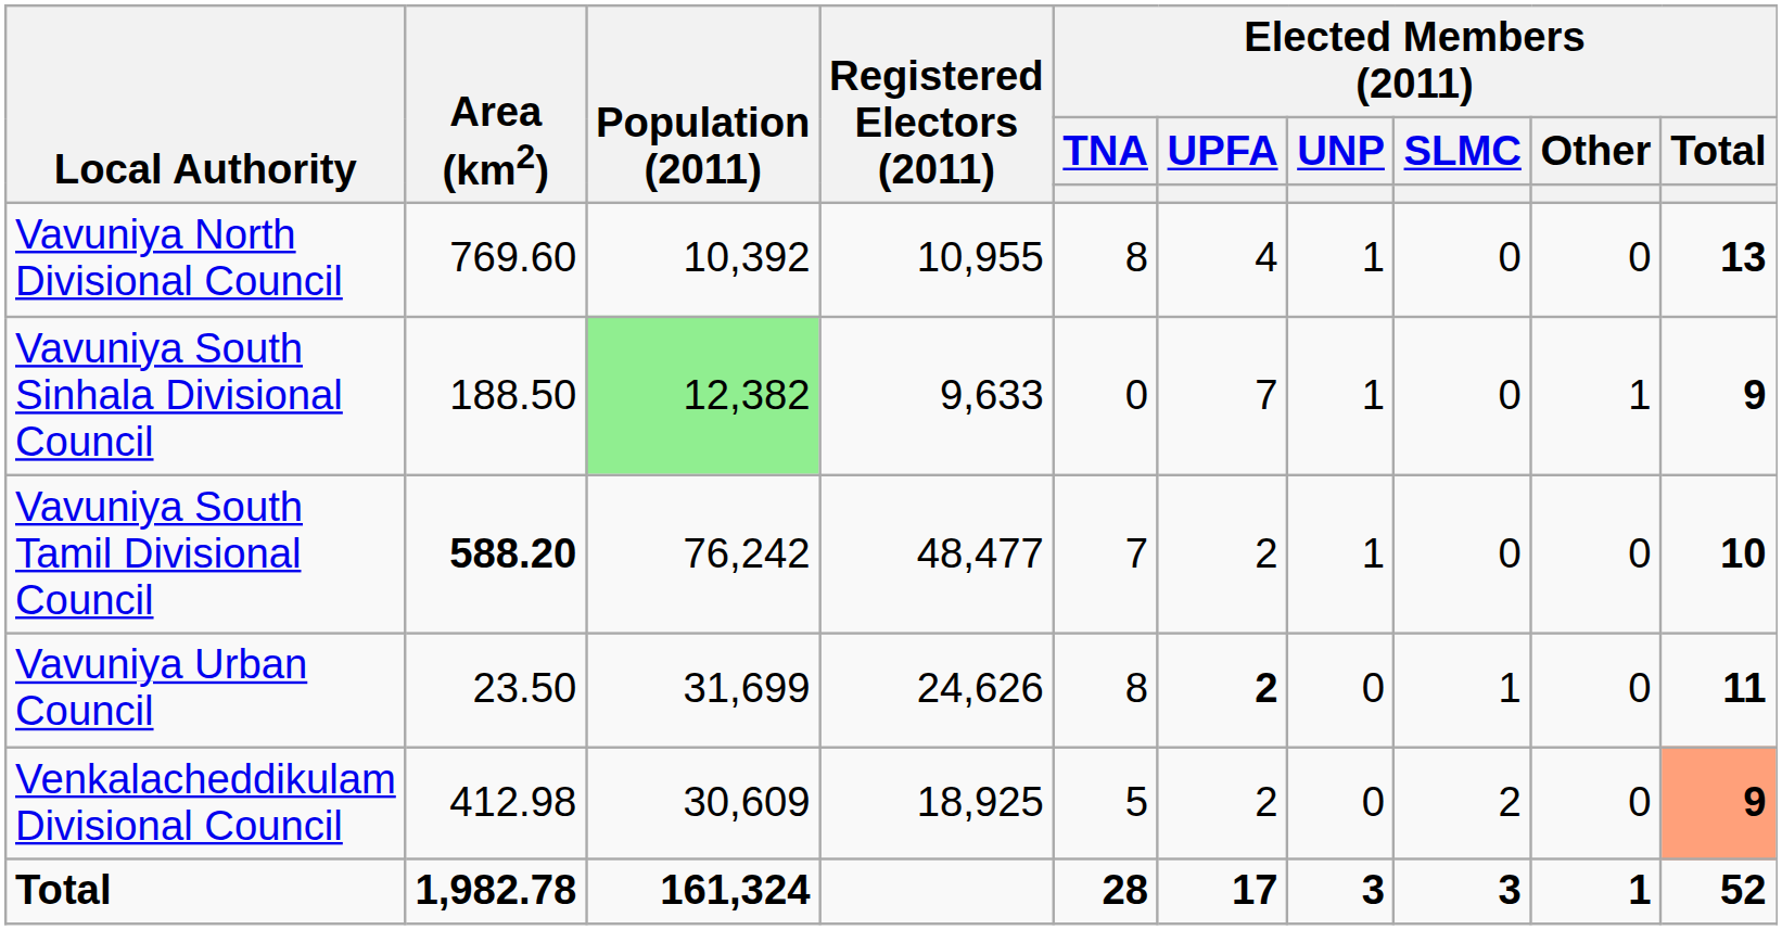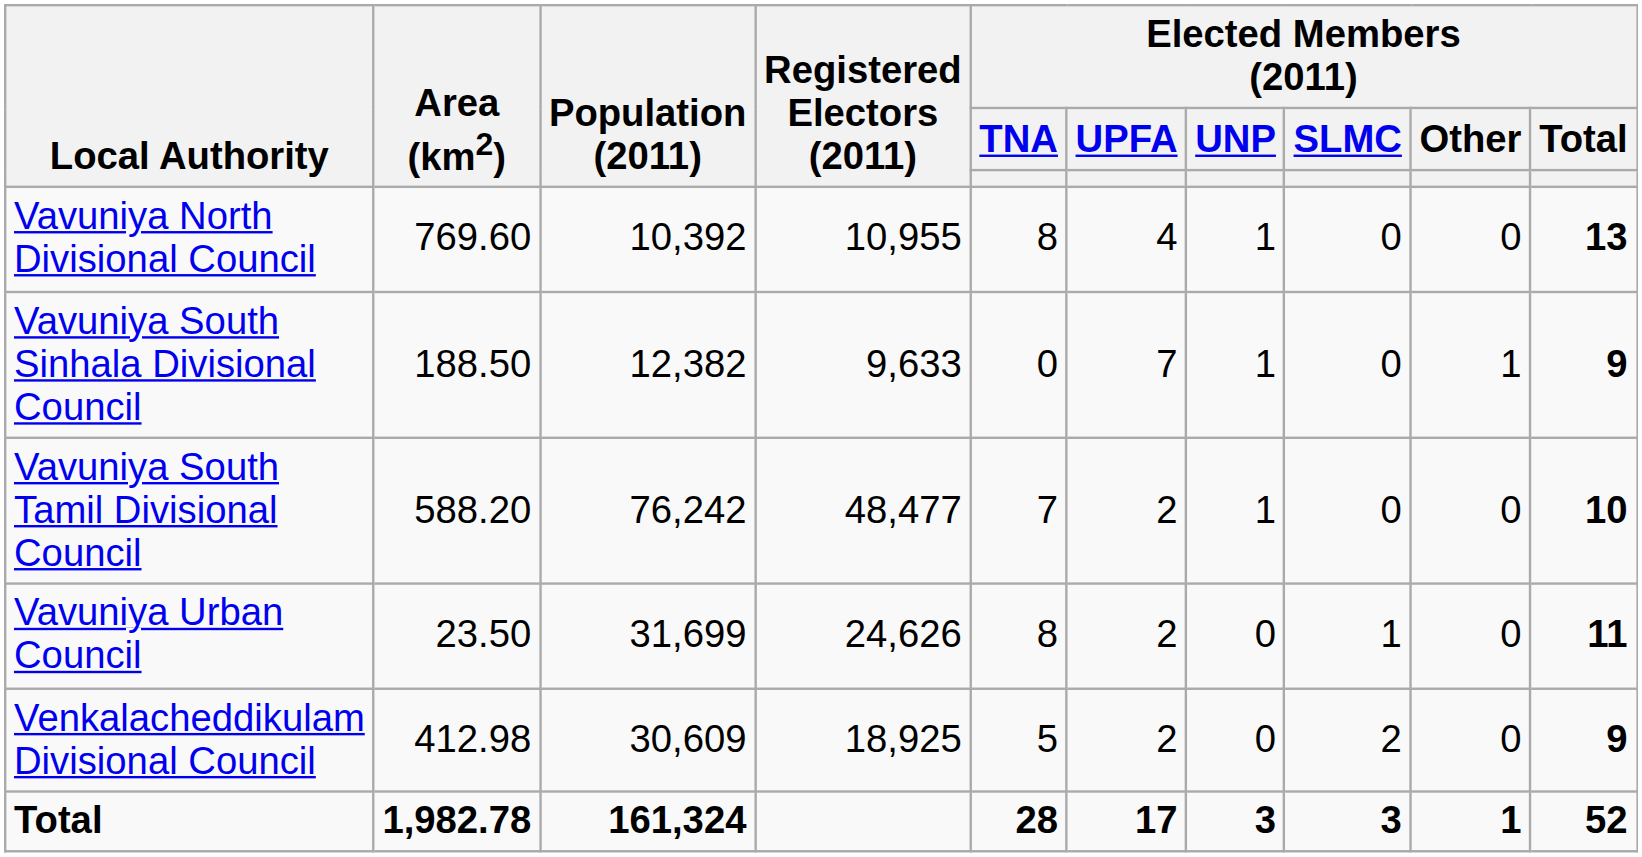Vavuniya South Sinhala Divisional Council | Population (2011): lightgreen background -> no background
Vavuniya South Tamil Divisional Council | Area (km2): bold -> normal
Vavuniya Urban Council | Elected Members (2011) / UPFA: bold -> normal
Venkalacheddikulam Divisional Council | Elected Members (2011) / Total: lightsalmon background -> no background
